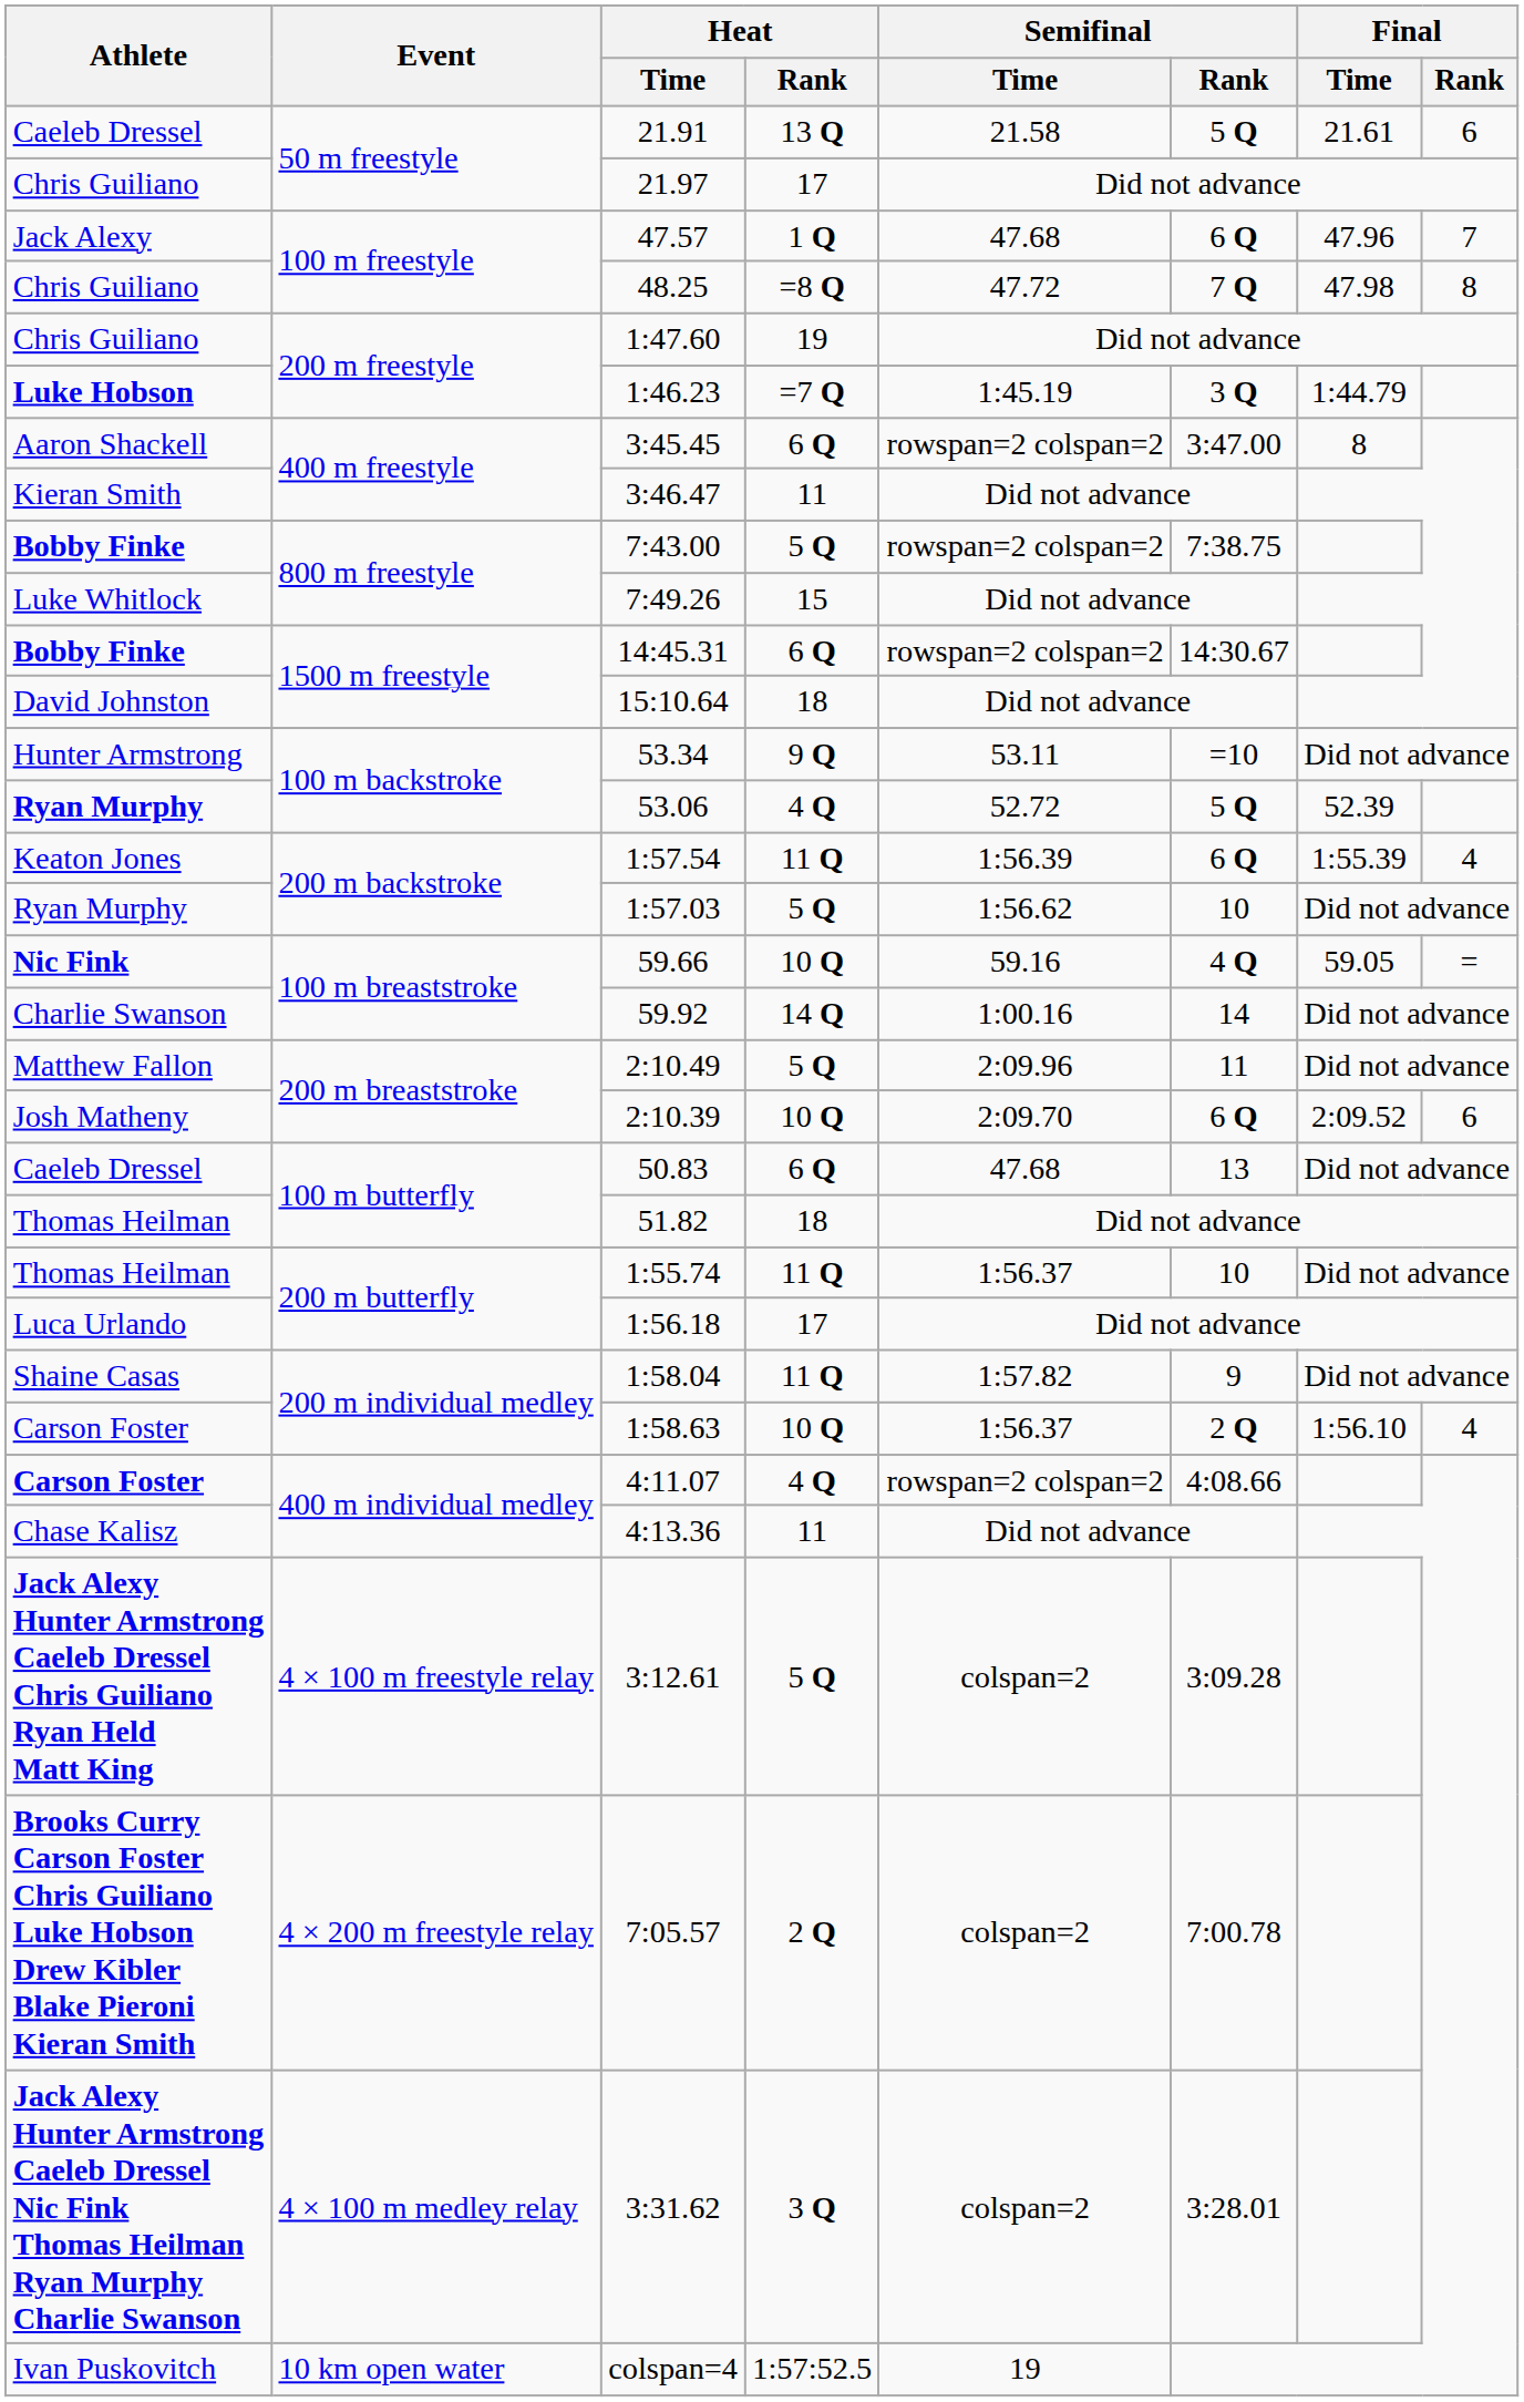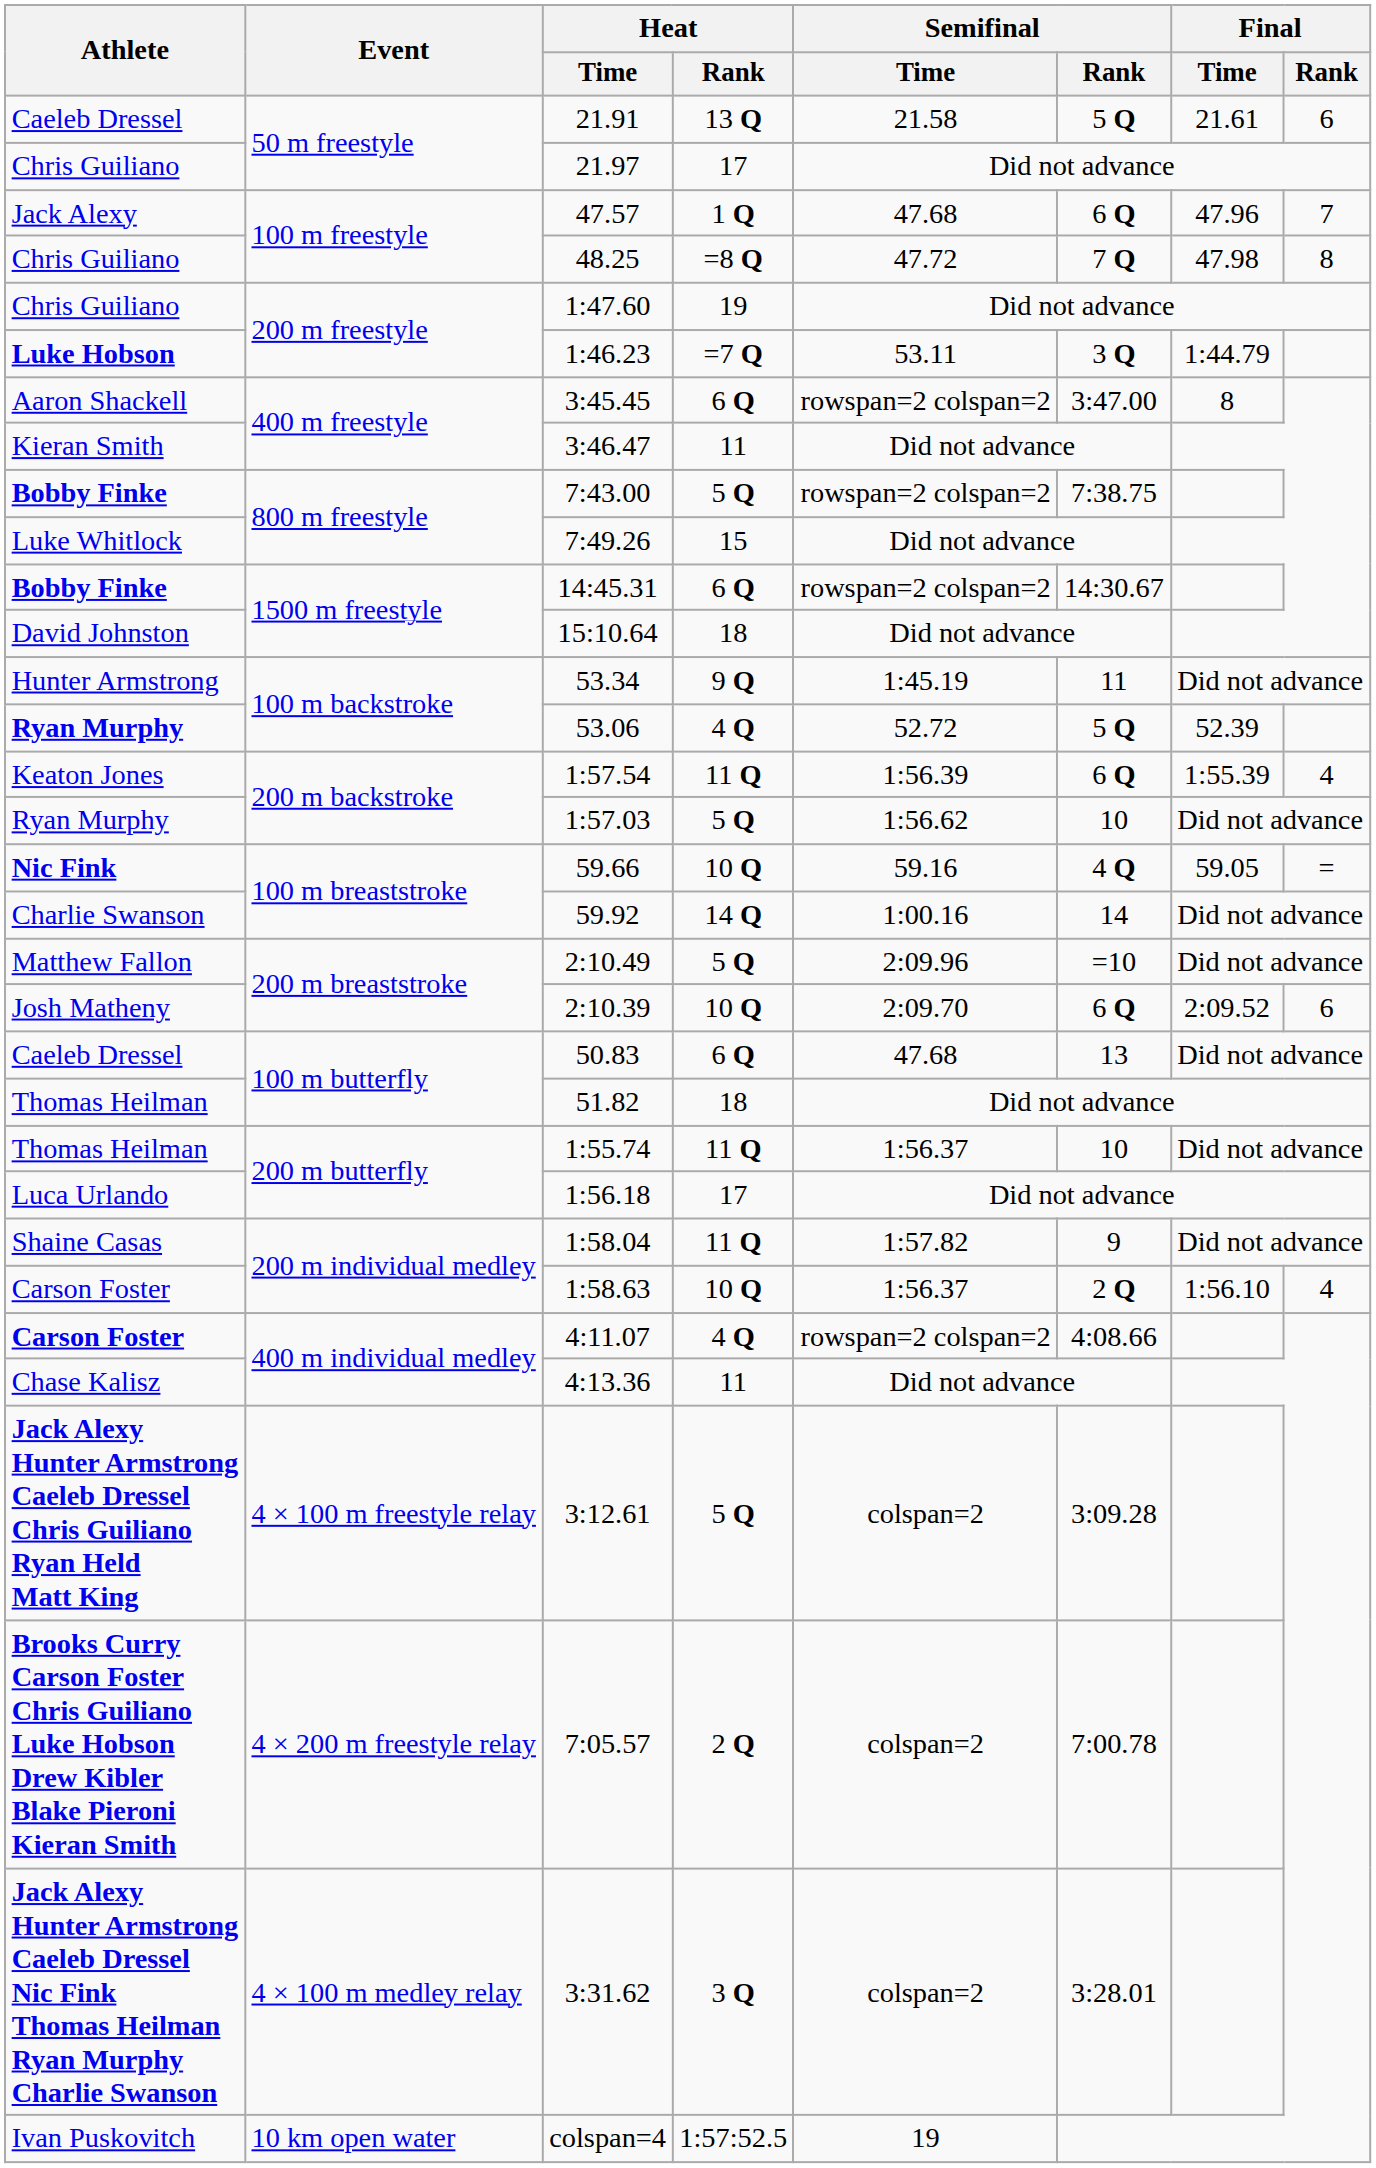1:46.23 | Semifinal / Time: 1:45.19 -> 53.11
53.34 | Semifinal / Time: 53.11 -> 1:45.19
53.34 | Semifinal / Rank: =10 -> 11
2:10.49 | Semifinal / Rank: 11 -> =10
